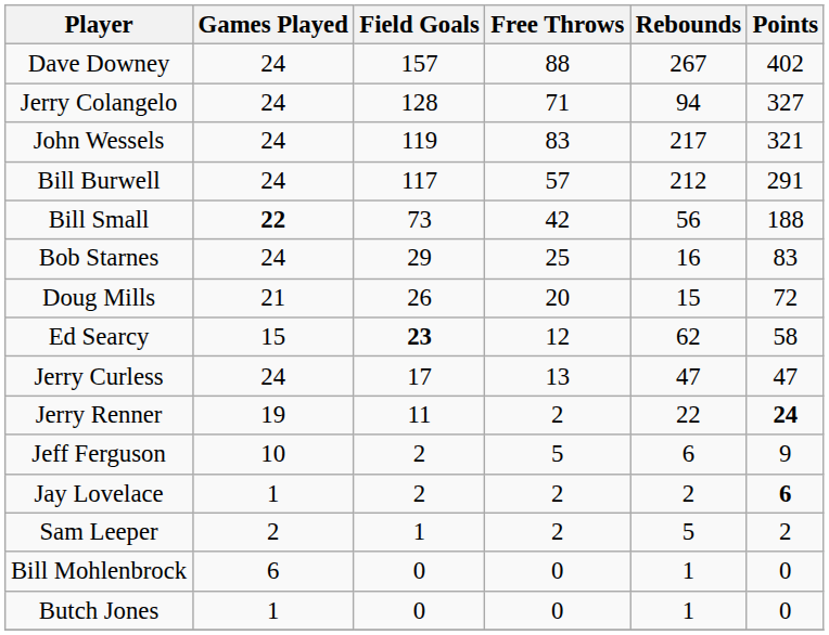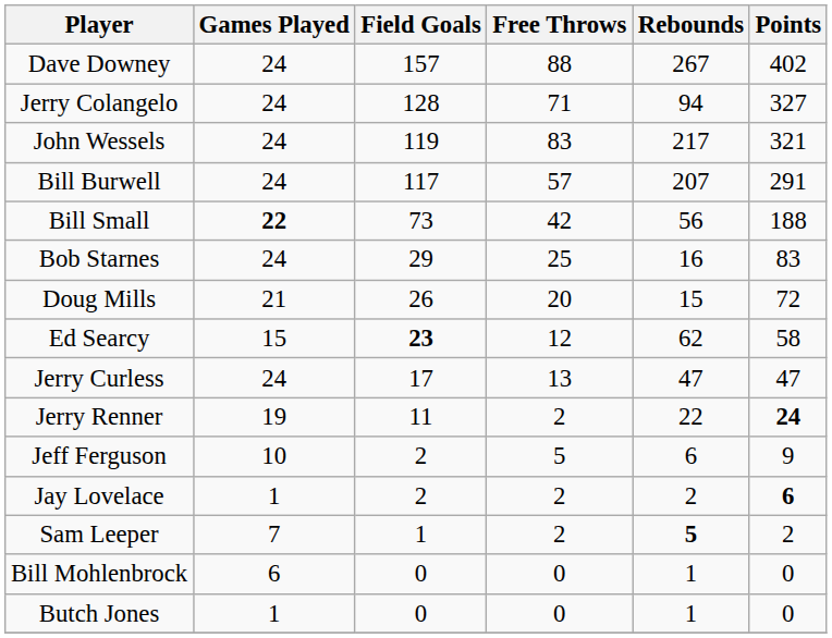Bill Burwell | Rebounds: 212 -> 207
Sam Leeper | Games Played: 2 -> 7
Sam Leeper | Rebounds: normal -> bold
